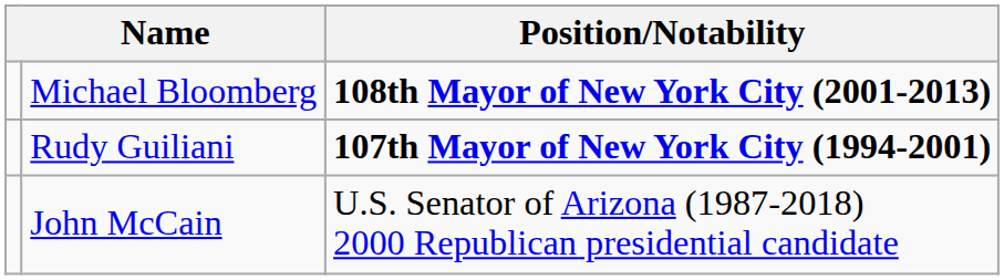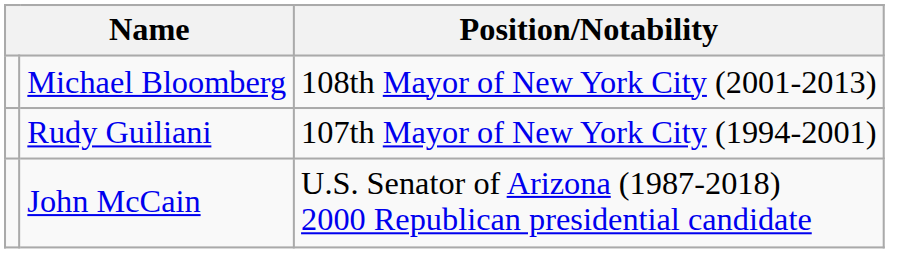Michael Bloomberg | Position/Notability: bold -> normal
Rudy Guiliani | Position/Notability: bold -> normal
